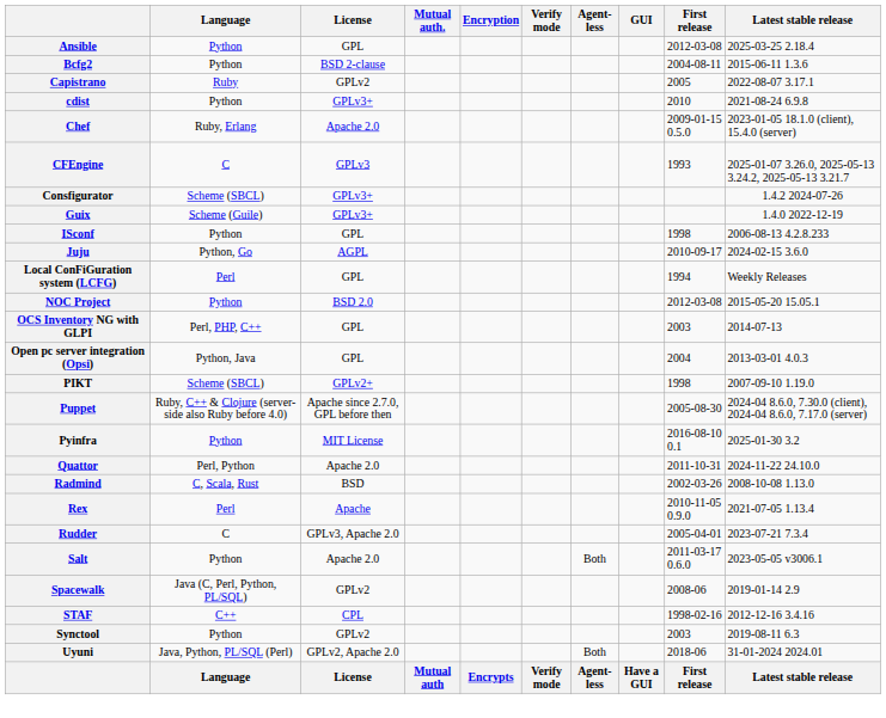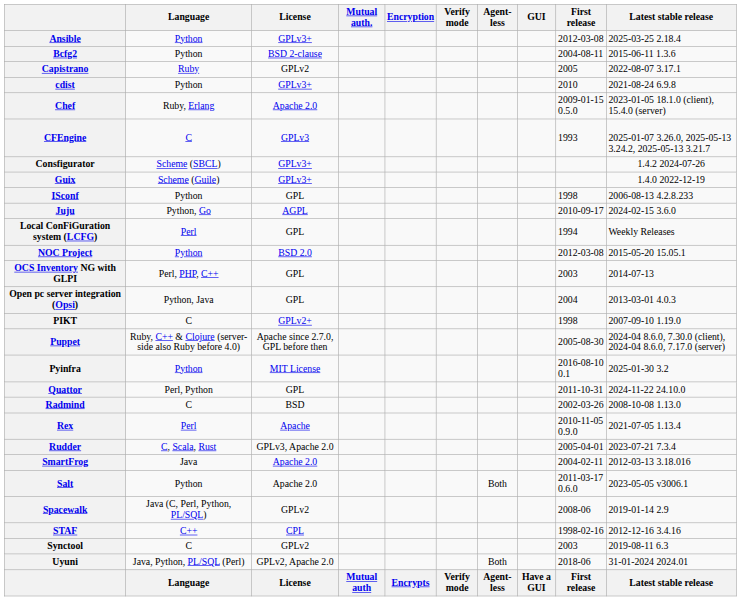Ansible | License: GPL -> GPLv3+
PIKT | Language: Scheme (SBCL) -> C
Quattor | License: Apache 2.0 -> GPL
Radmind | Language: C, Scala, Rust -> C
Rudder | Language: C -> C, Scala, Rust
+ row: SmartFrog | Java | Apache 2.0 | 2004-02-11 | 2012-03-13 3.18.016
Synctool | Language: Python -> C
